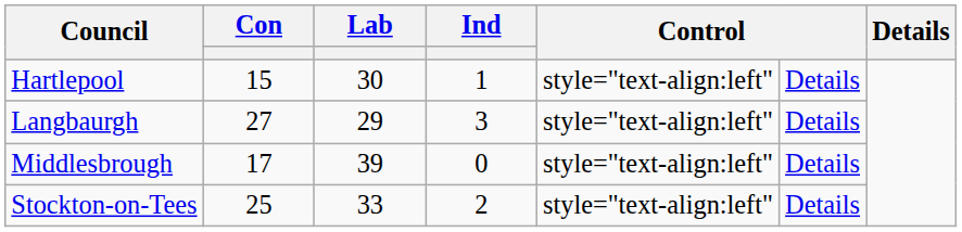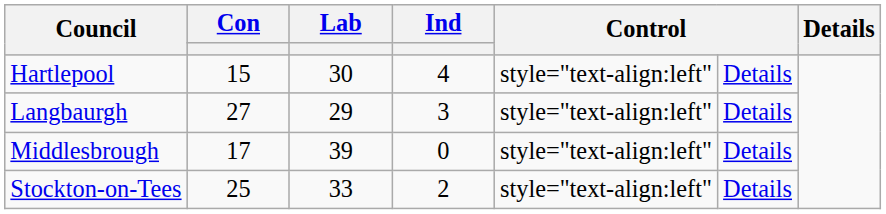Hartlepool | Ind: 1 -> 4
